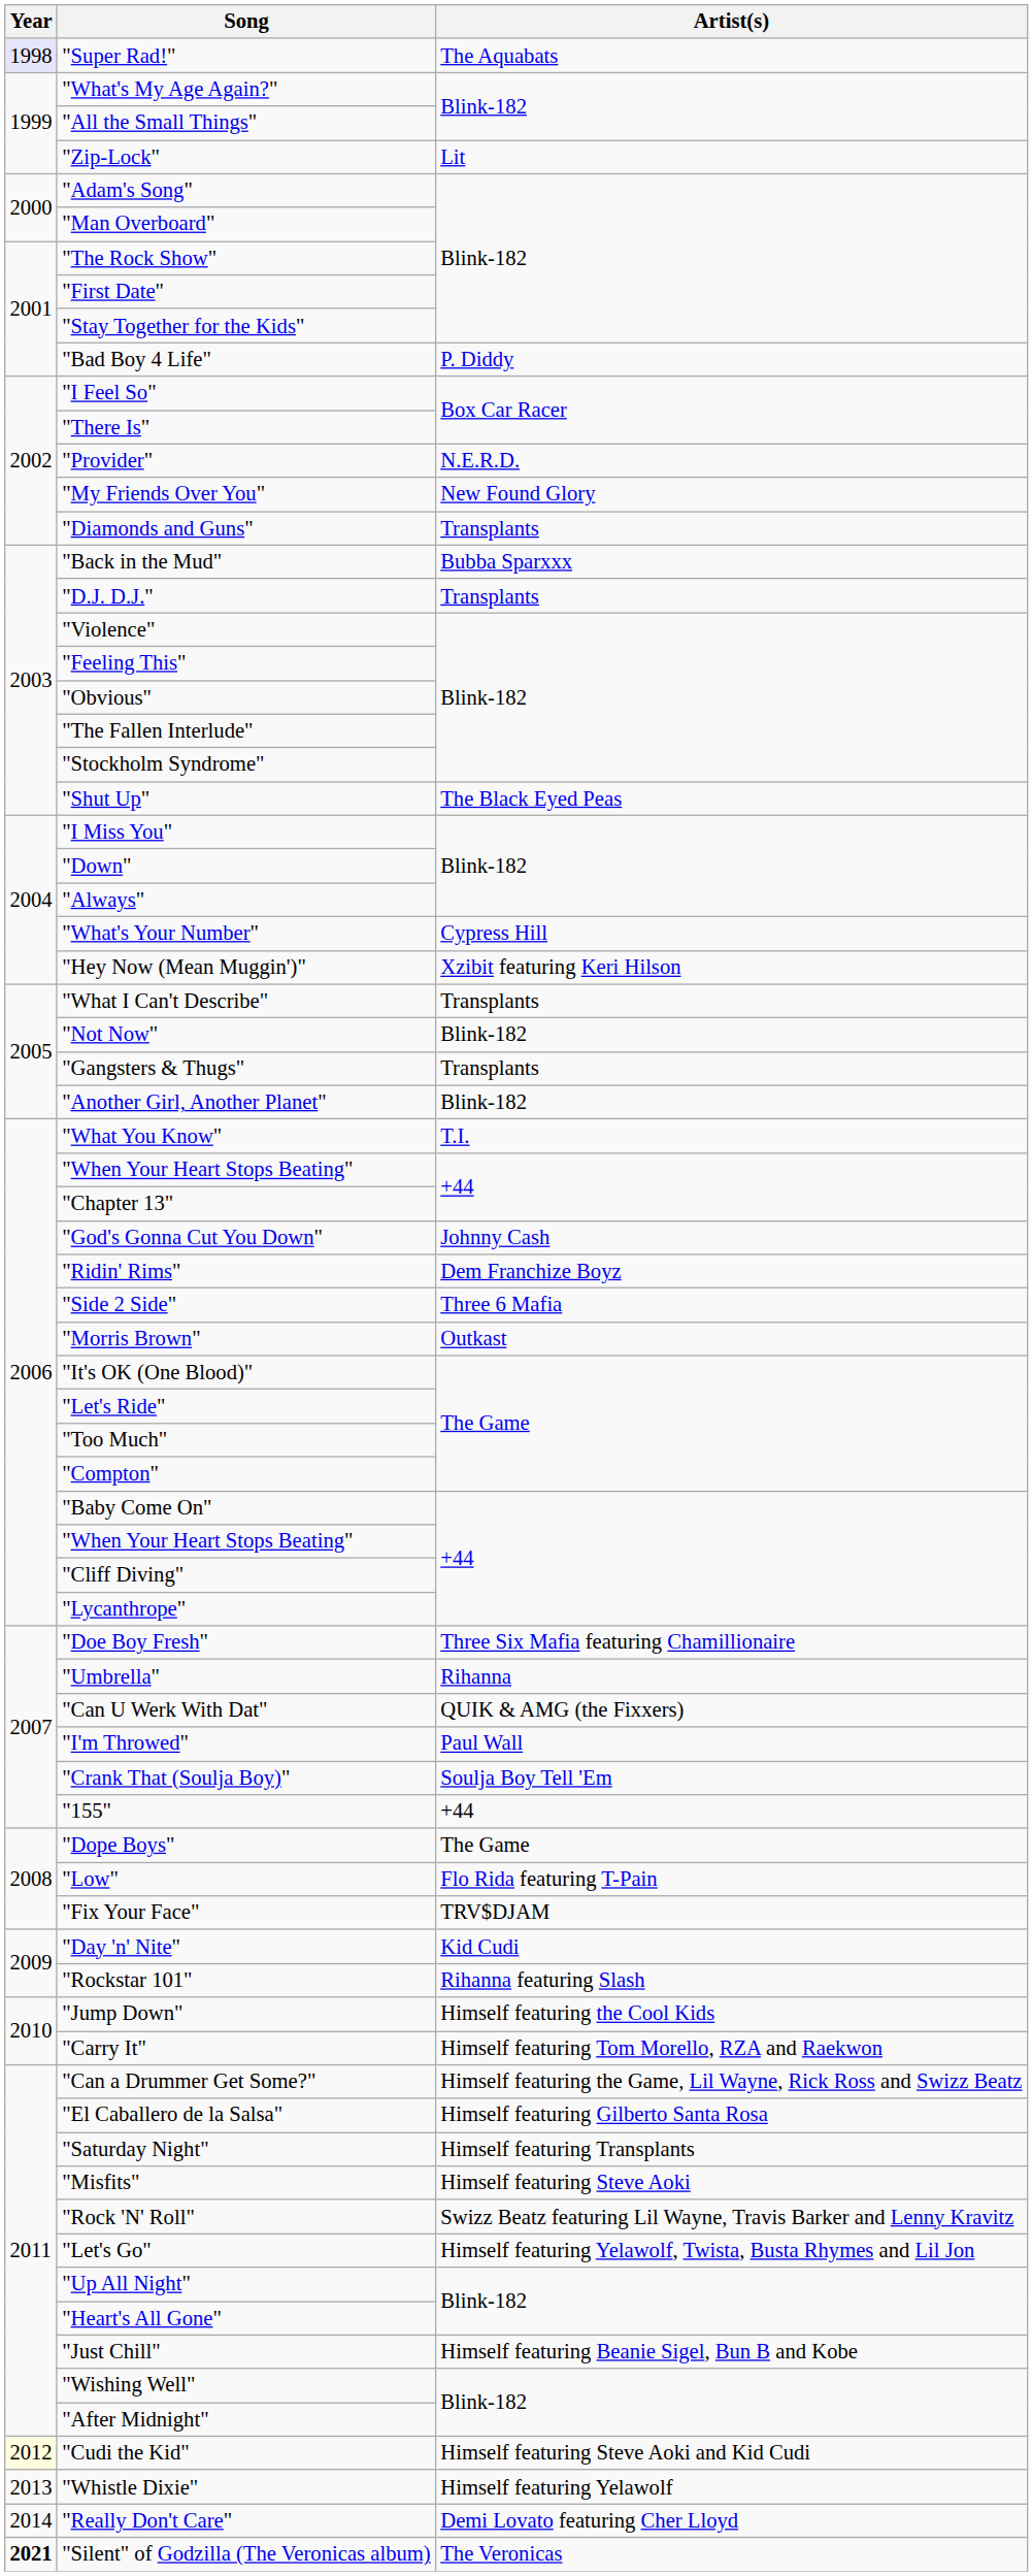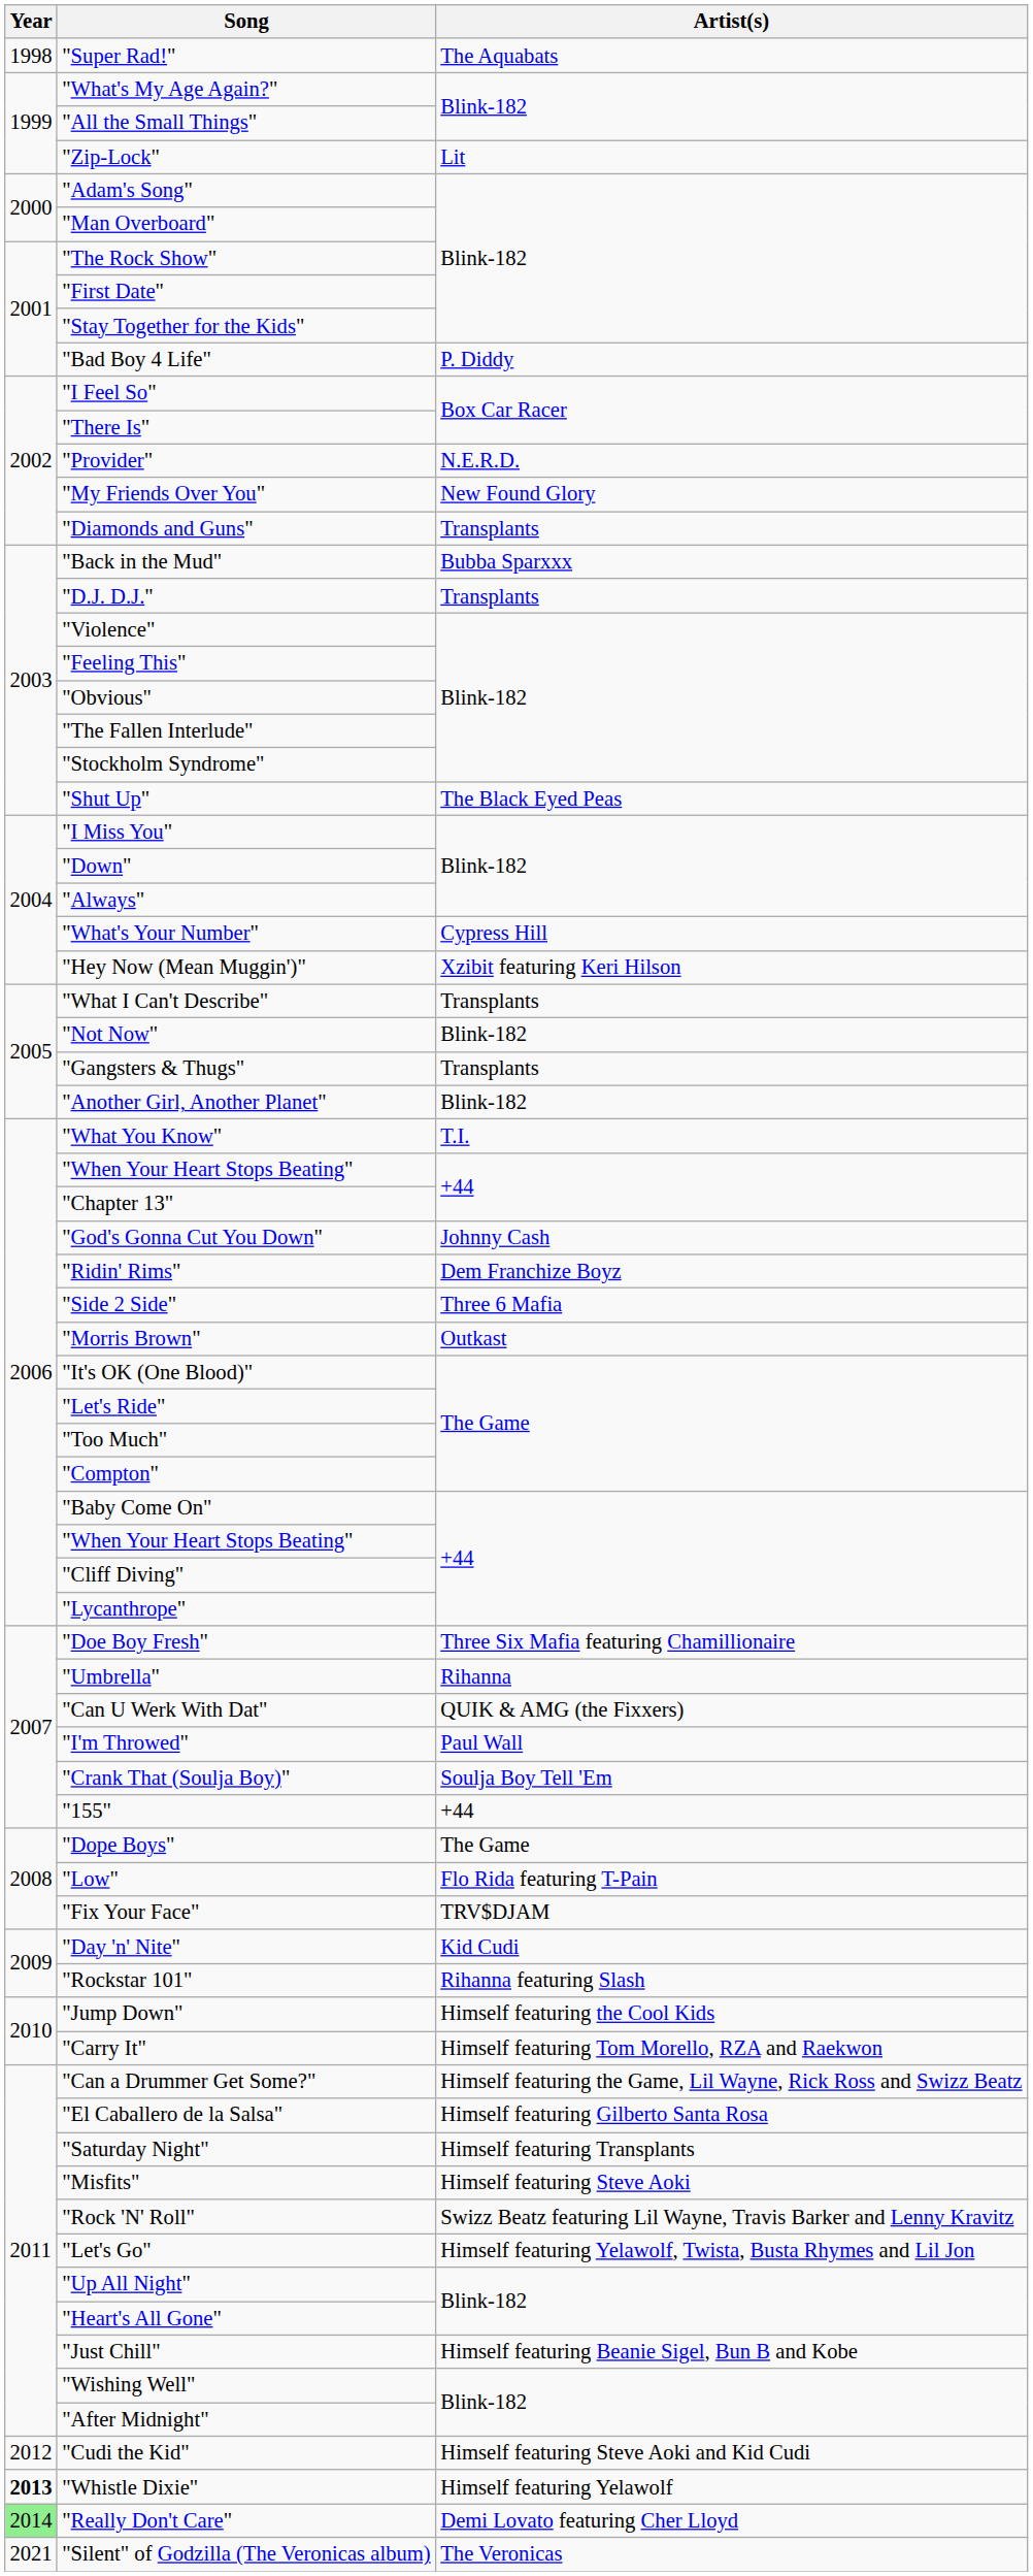"Super Rad!" | Year: lavender background -> no background
"Cudi the Kid" | Year: lightyellow background -> no background
"Whistle Dixie" | Year: normal -> bold
"Really Don't Care" | Year: no background -> lightgreen background
"Silent" of Godzilla (The Veronicas album) | Year: bold -> normal
